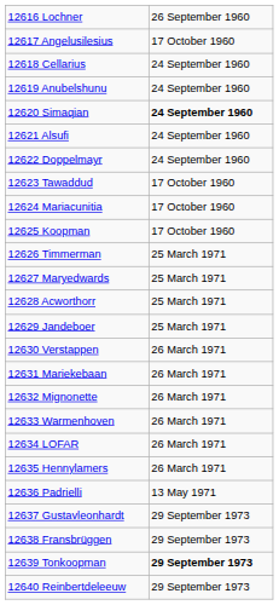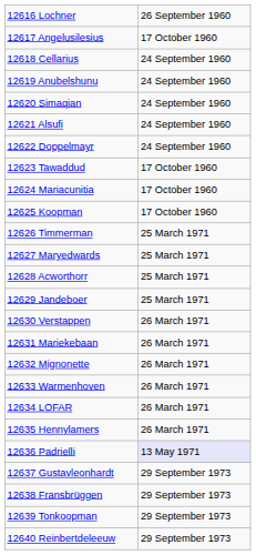12620 Simaqian | column 2: bold -> normal
12636 Padrielli | column 2: no background -> lavender background
12639 Tonkoopman | column 2: bold -> normal
